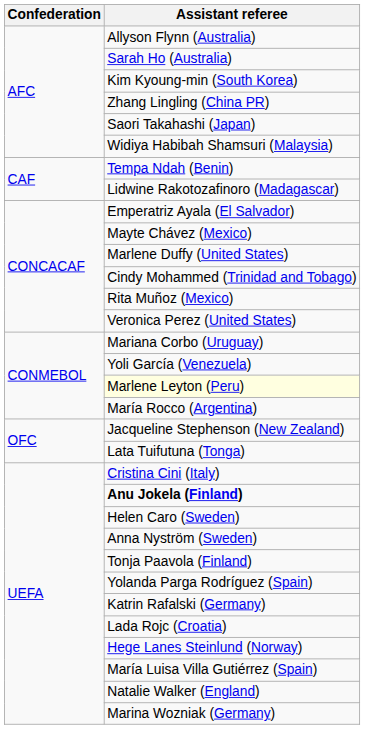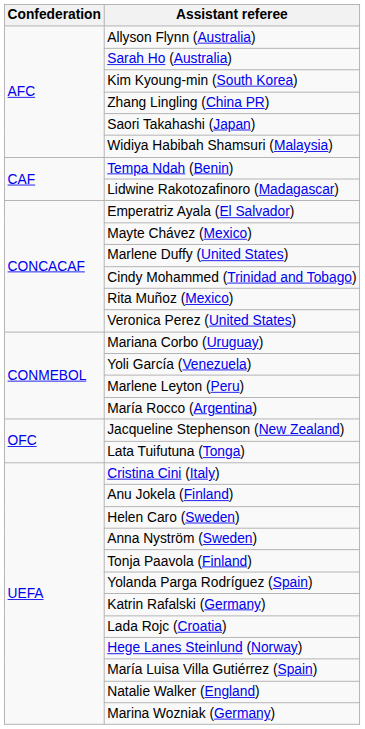Marlene Leyton (Peru) | Assistant referee: lightyellow background -> no background
Anu Jokela (Finland) | Assistant referee: bold -> normal
